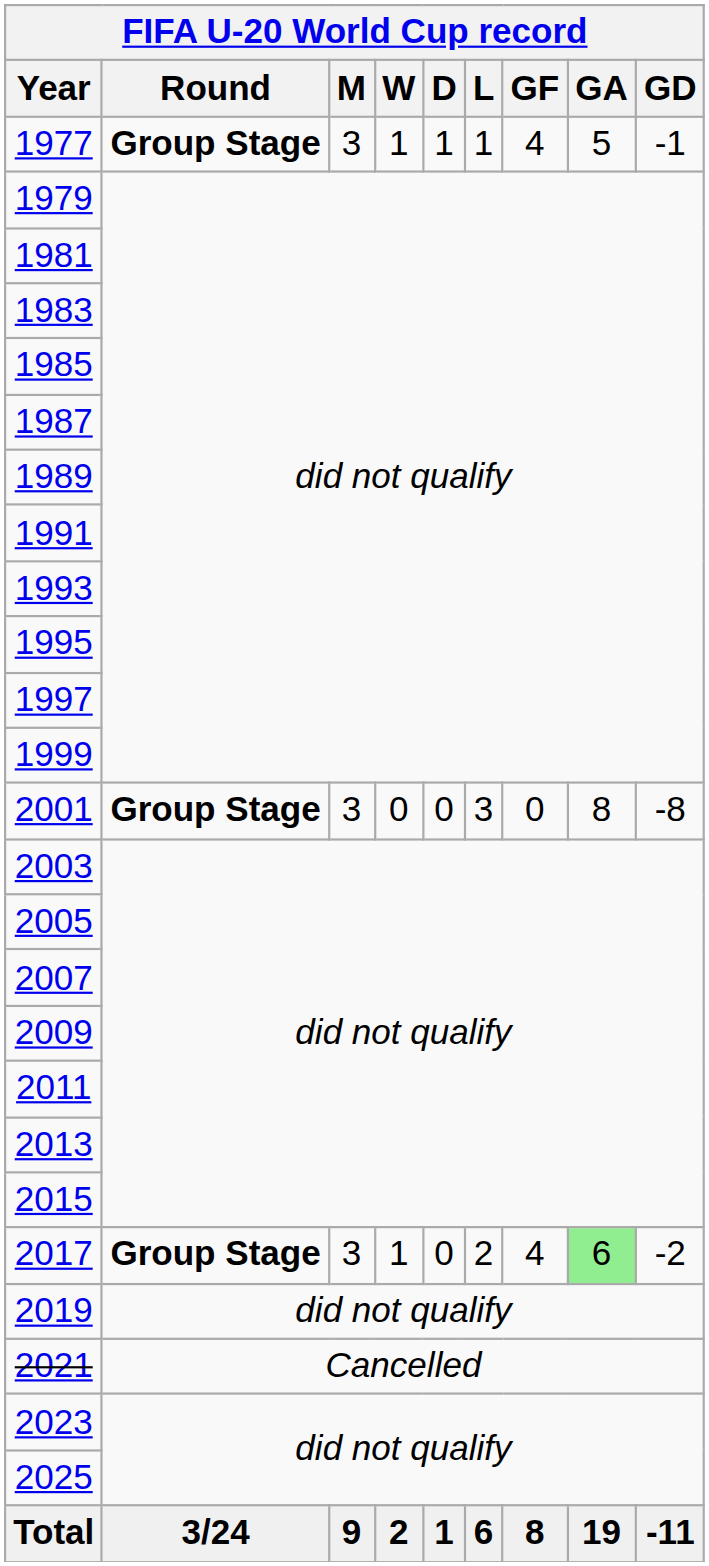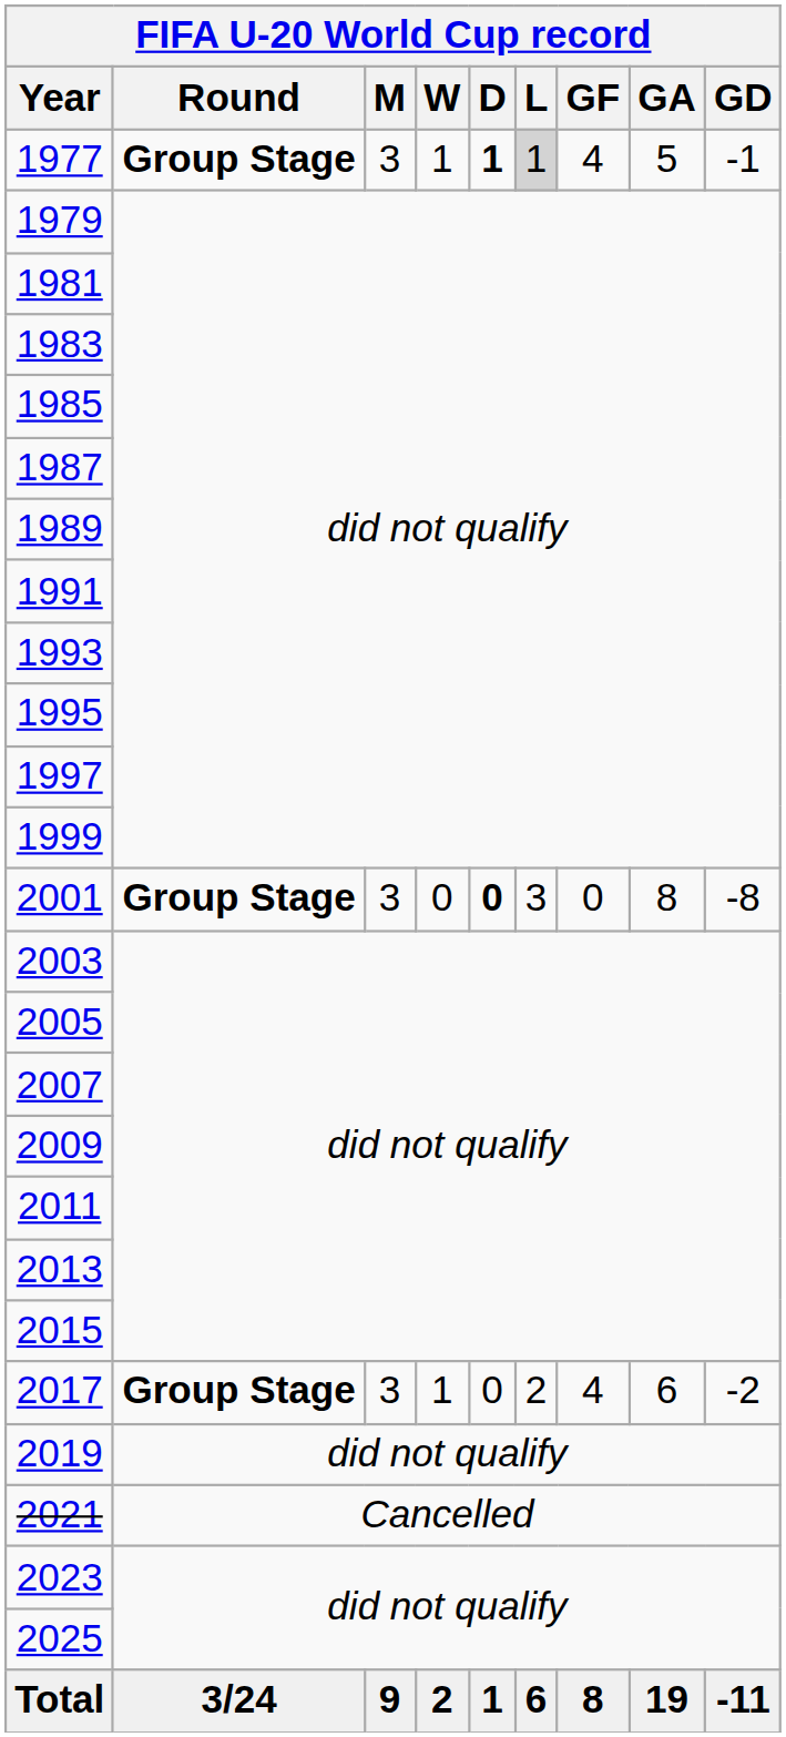1977 | FIFA U-20 World Cup record / D: normal -> bold
1977 | FIFA U-20 World Cup record / L: no background -> lightgrey background
2001 | FIFA U-20 World Cup record / D: normal -> bold
2017 | FIFA U-20 World Cup record / GA: lightgreen background -> no background
